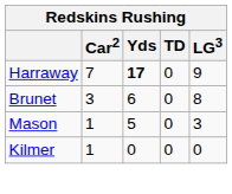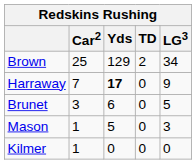+ row: Brown | 25 | 129 | 2 | 34
Brunet | LG3: 8 -> 5
